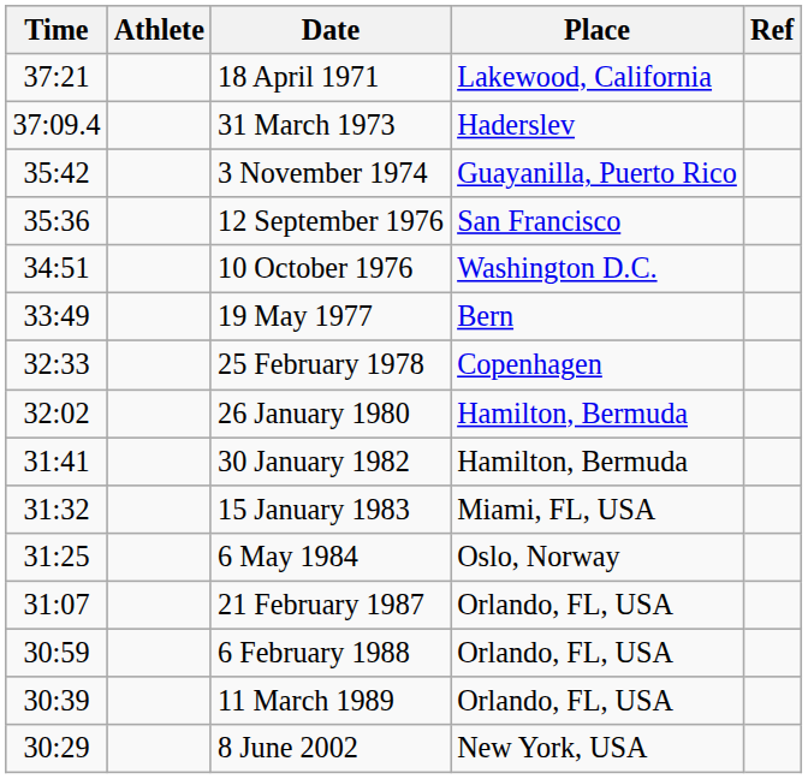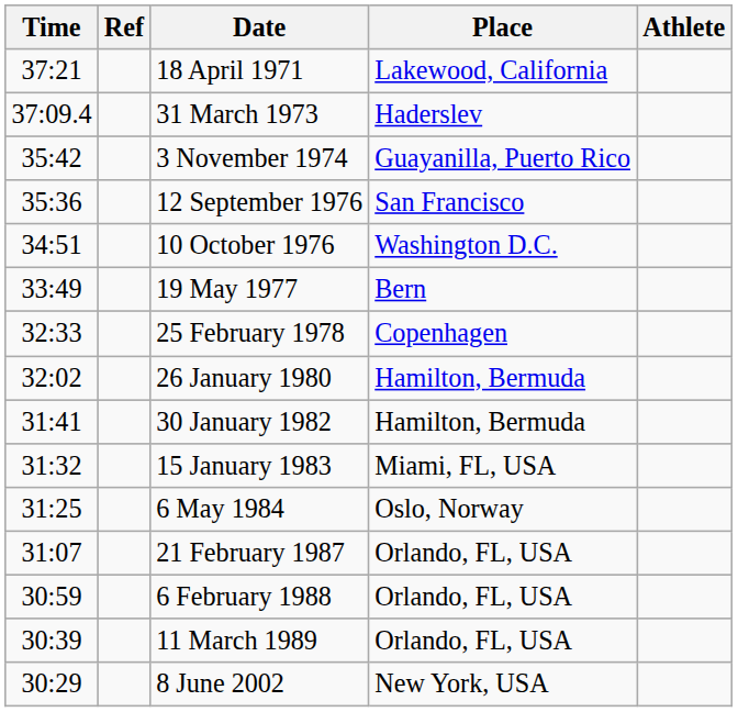columns swapped: Athlete <-> Ref
